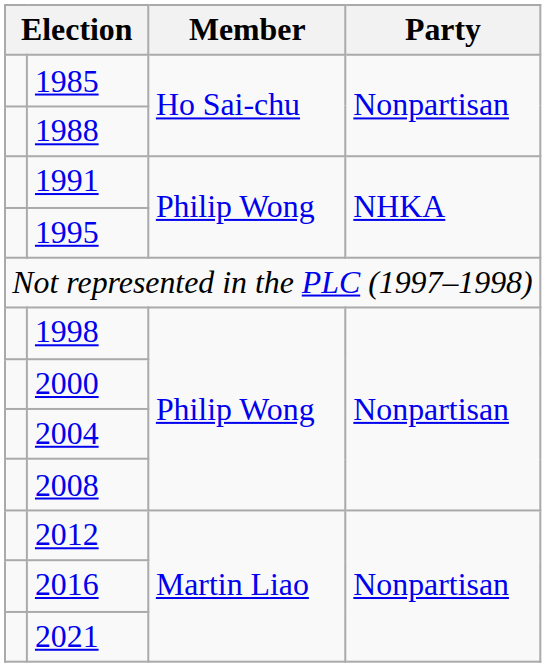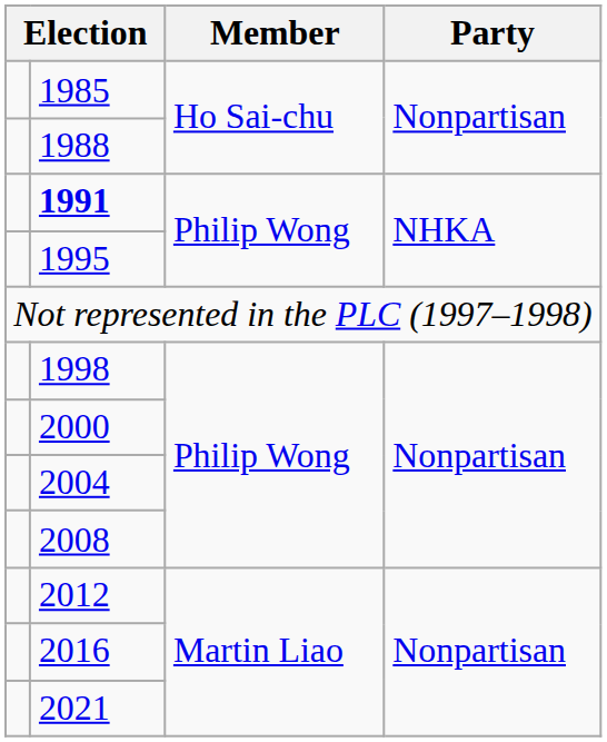1991 | column 2: normal -> bold
